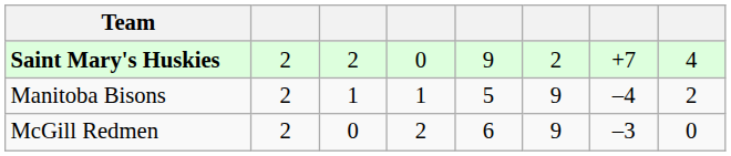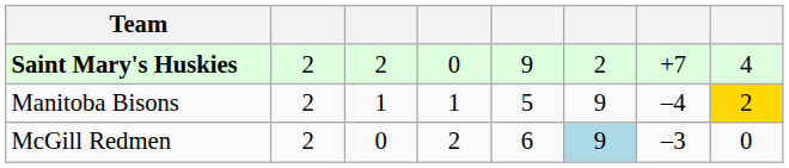Manitoba Bisons | column 8: no background -> gold background
McGill Redmen | column 6: no background -> lightblue background
